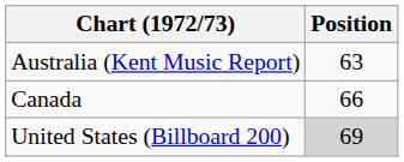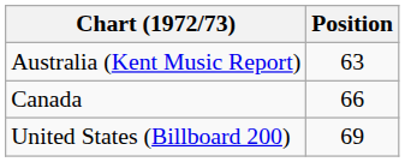United States (Billboard 200) | Position: lightgrey background -> no background
